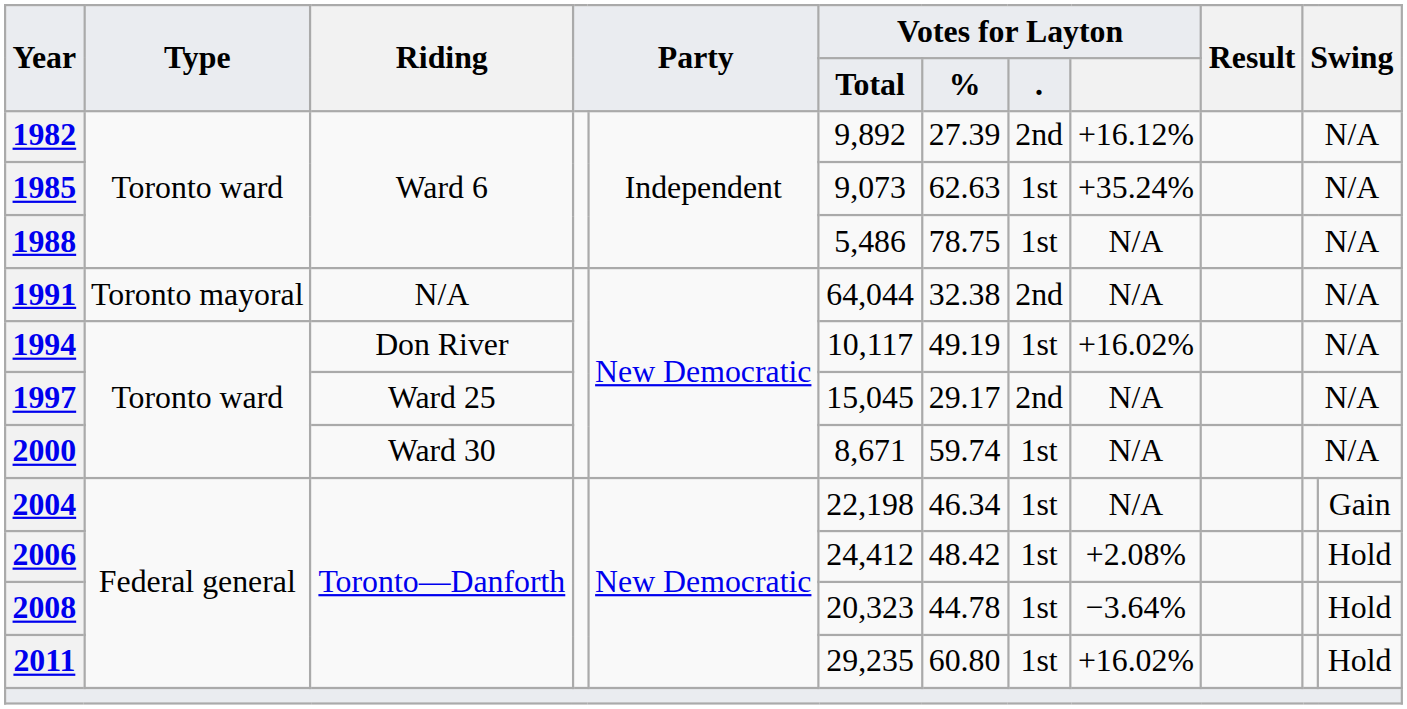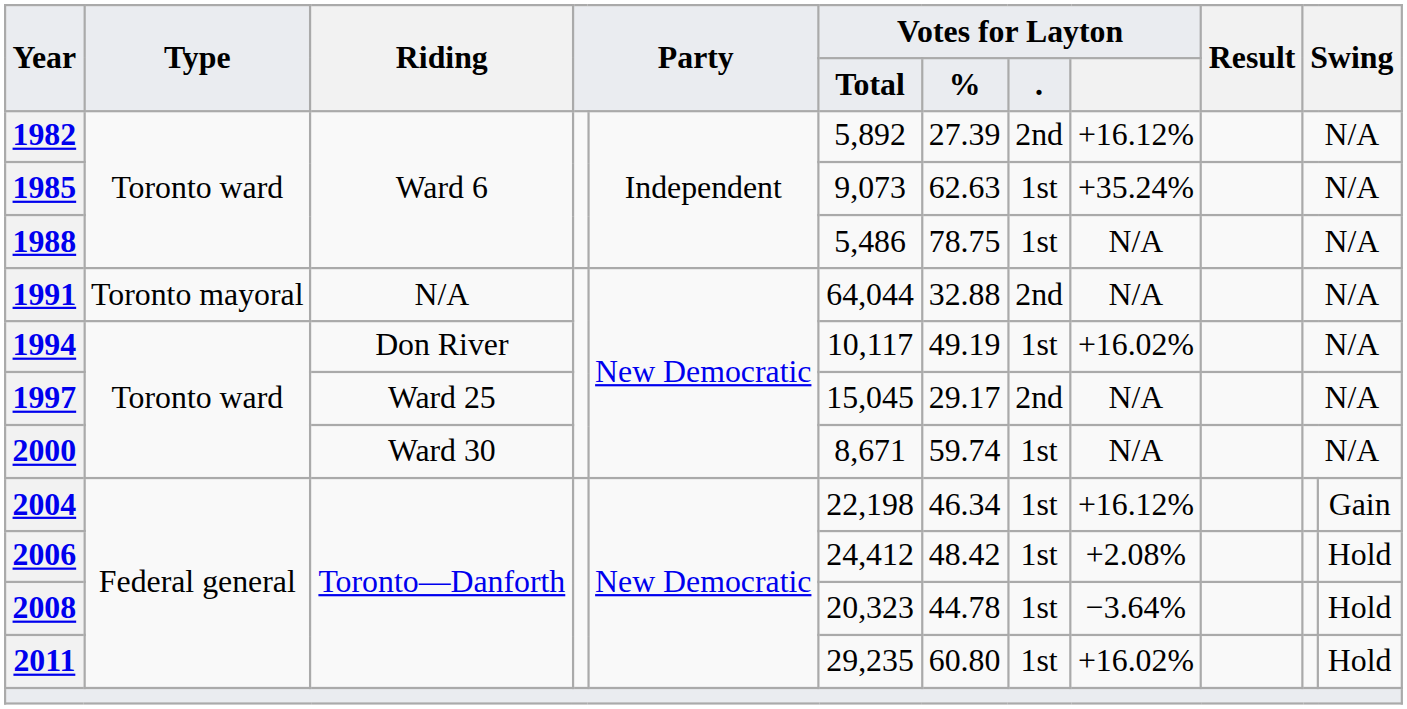1982 | Votes for Layton / Total: 9,892 -> 5,892
1991 | Votes for Layton / %: 32.38 -> 32.88
2004 | Votes for Layton: N/A -> +16.12%
